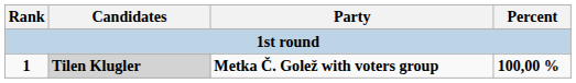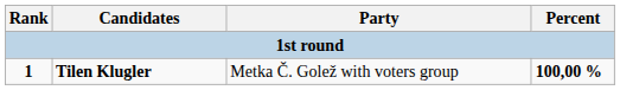1 | Candidates: lightgrey background -> no background
1 | Party: bold -> normal
